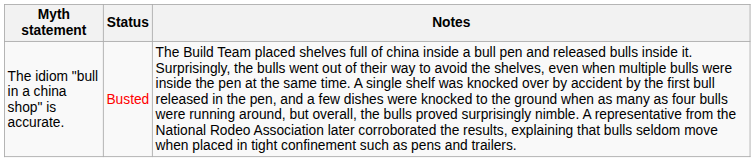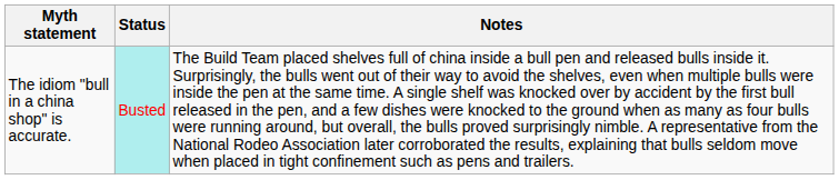row 2 | Status: no background -> paleturquoise background
